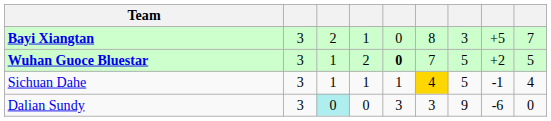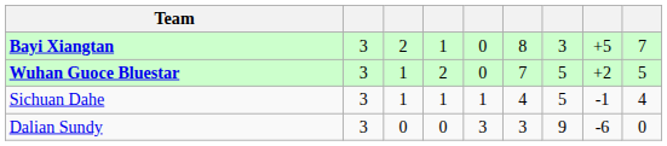Wuhan Guoce Bluestar | column 5: bold -> normal
Sichuan Dahe | column 6: gold background -> no background
Dalian Sundy | column 3: paleturquoise background -> no background
